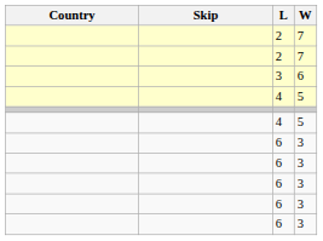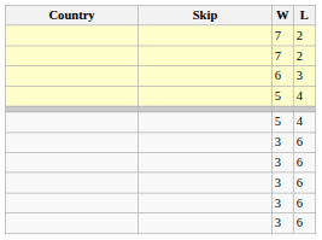columns swapped: W <-> L
